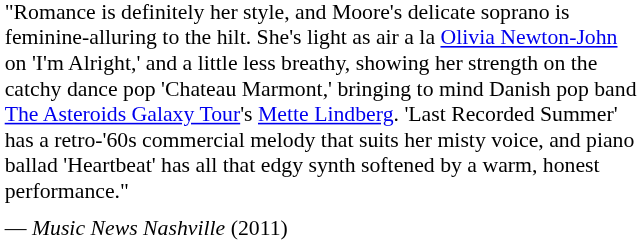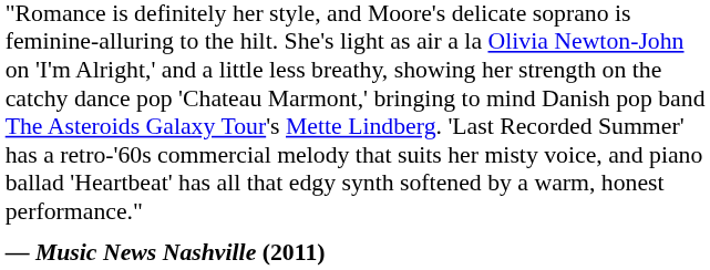row 2 | column 1: normal -> bold
